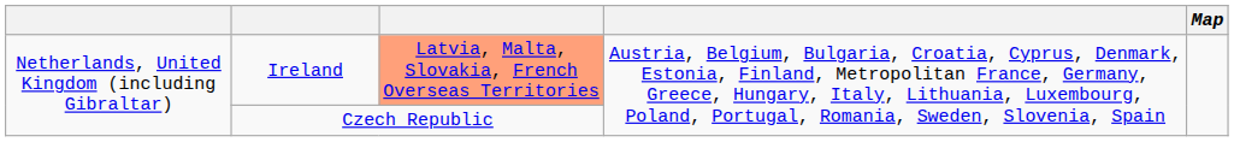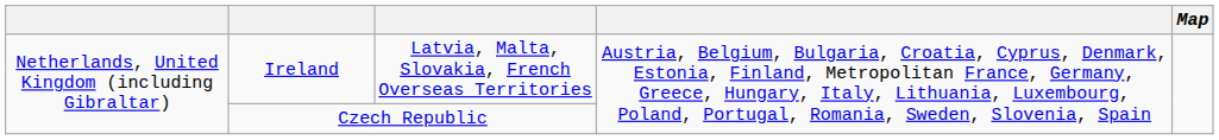Ireland | column 3: lightsalmon background -> no background
